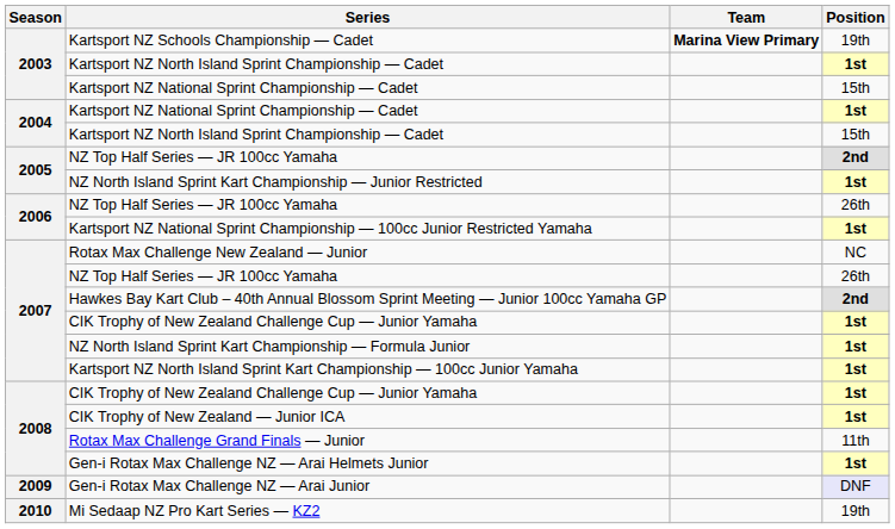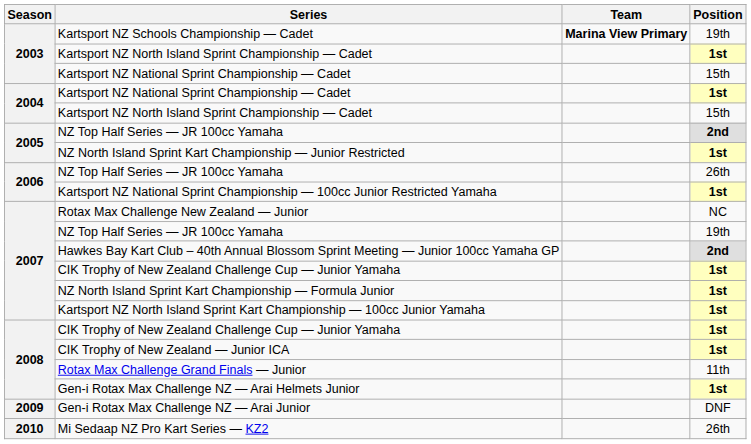2007 / NZ Top Half Series — JR 100cc Yamaha | Position: 26th -> 19th
Gen-i Rotax Max Challenge NZ — Arai Junior | Position: lavender background -> no background
Mi Sedaap NZ Pro Kart Series — KZ2 | Position: 19th -> 26th
